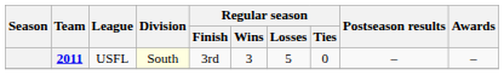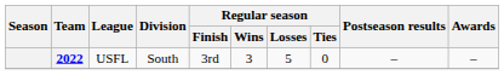USFL | Team: 2011 -> 2022
USFL | Division: lightyellow background -> no background
